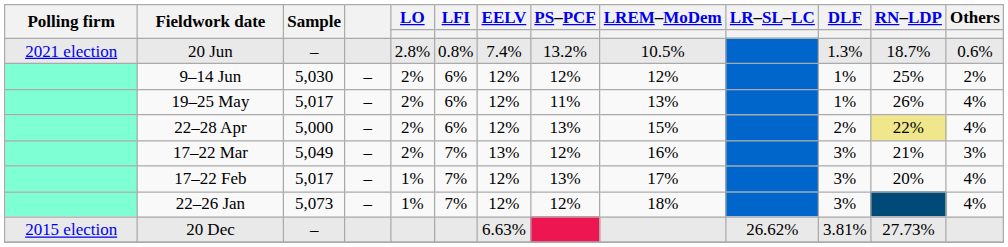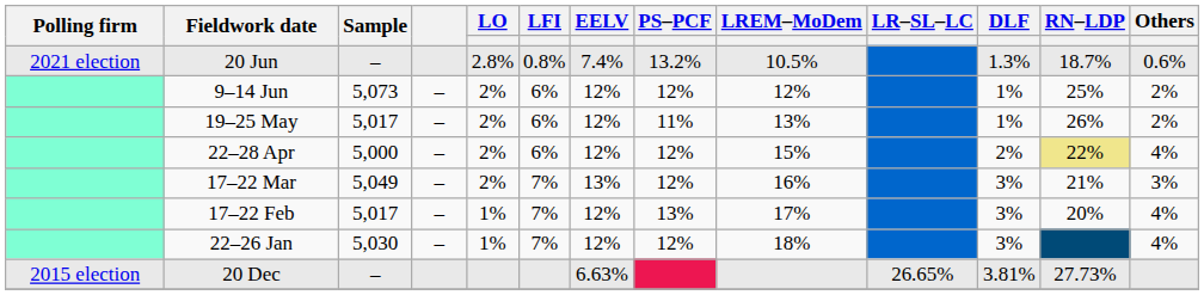9–14 Jun | Sample: 5,030 -> 5,073
19–25 May | Others: 4% -> 2%
22–28 Apr | PS–PCF: 13% -> 12%
22–26 Jan | Sample: 5,073 -> 5,030
20 Dec | LR–SL–LC: 26.62% -> 26.65%
